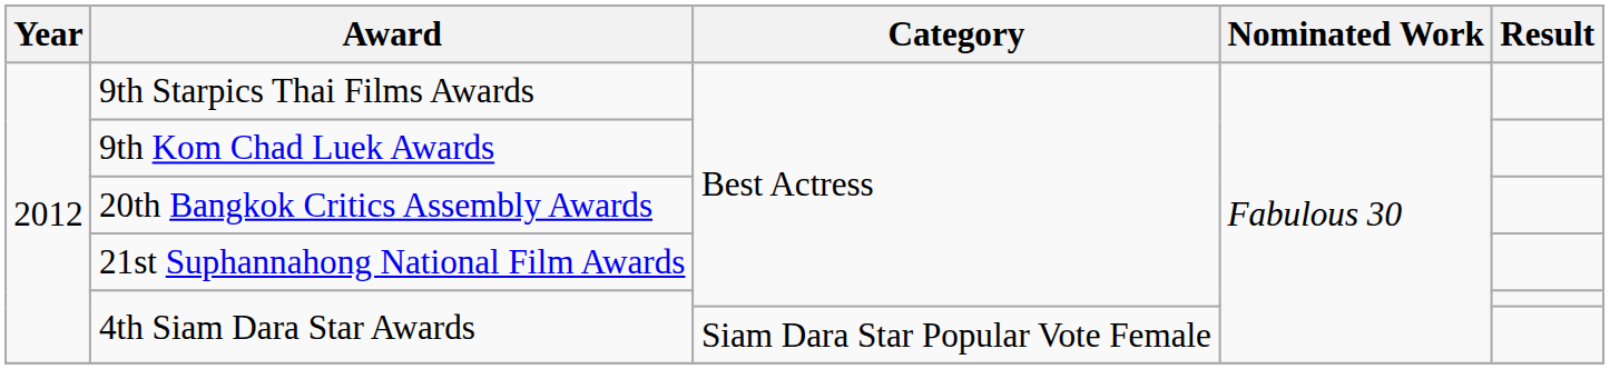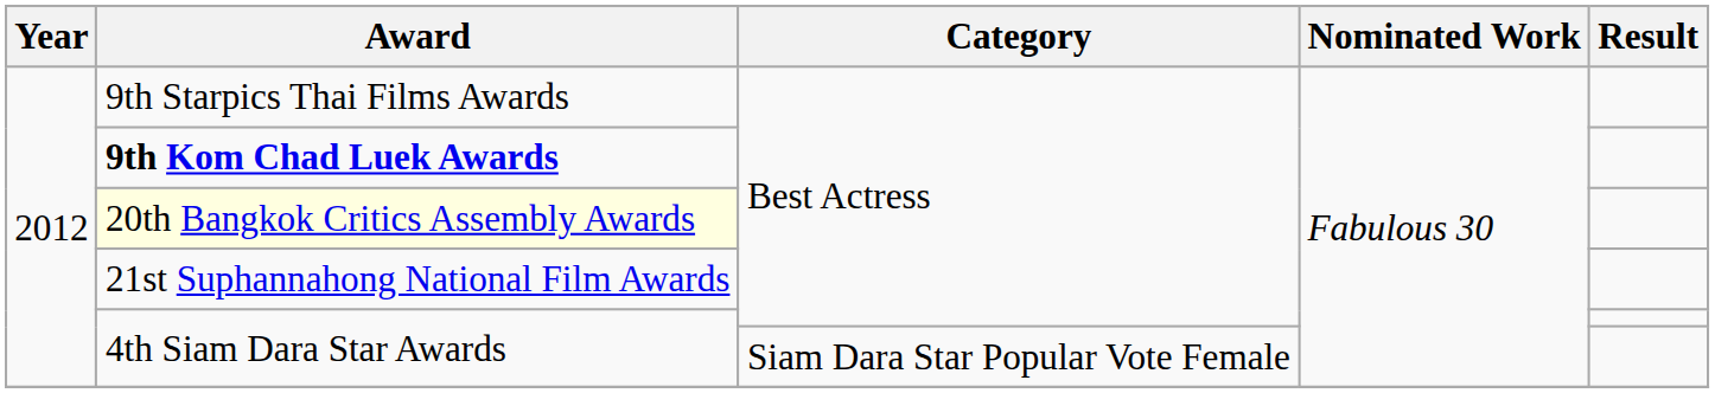9th Kom Chad Luek Awards | Award: normal -> bold
20th Bangkok Critics Assembly Awards | Award: no background -> lightyellow background
